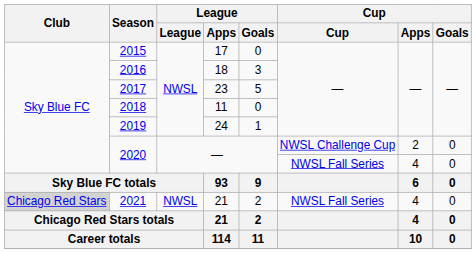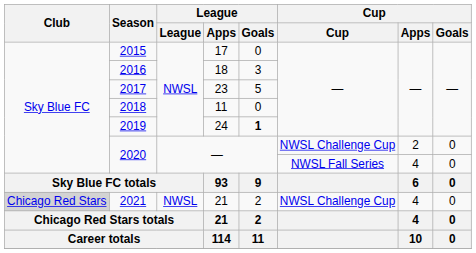2019 | League / Goals: normal -> bold
2021 | Cup: NWSL Fall Series -> NWSL Challenge Cup
